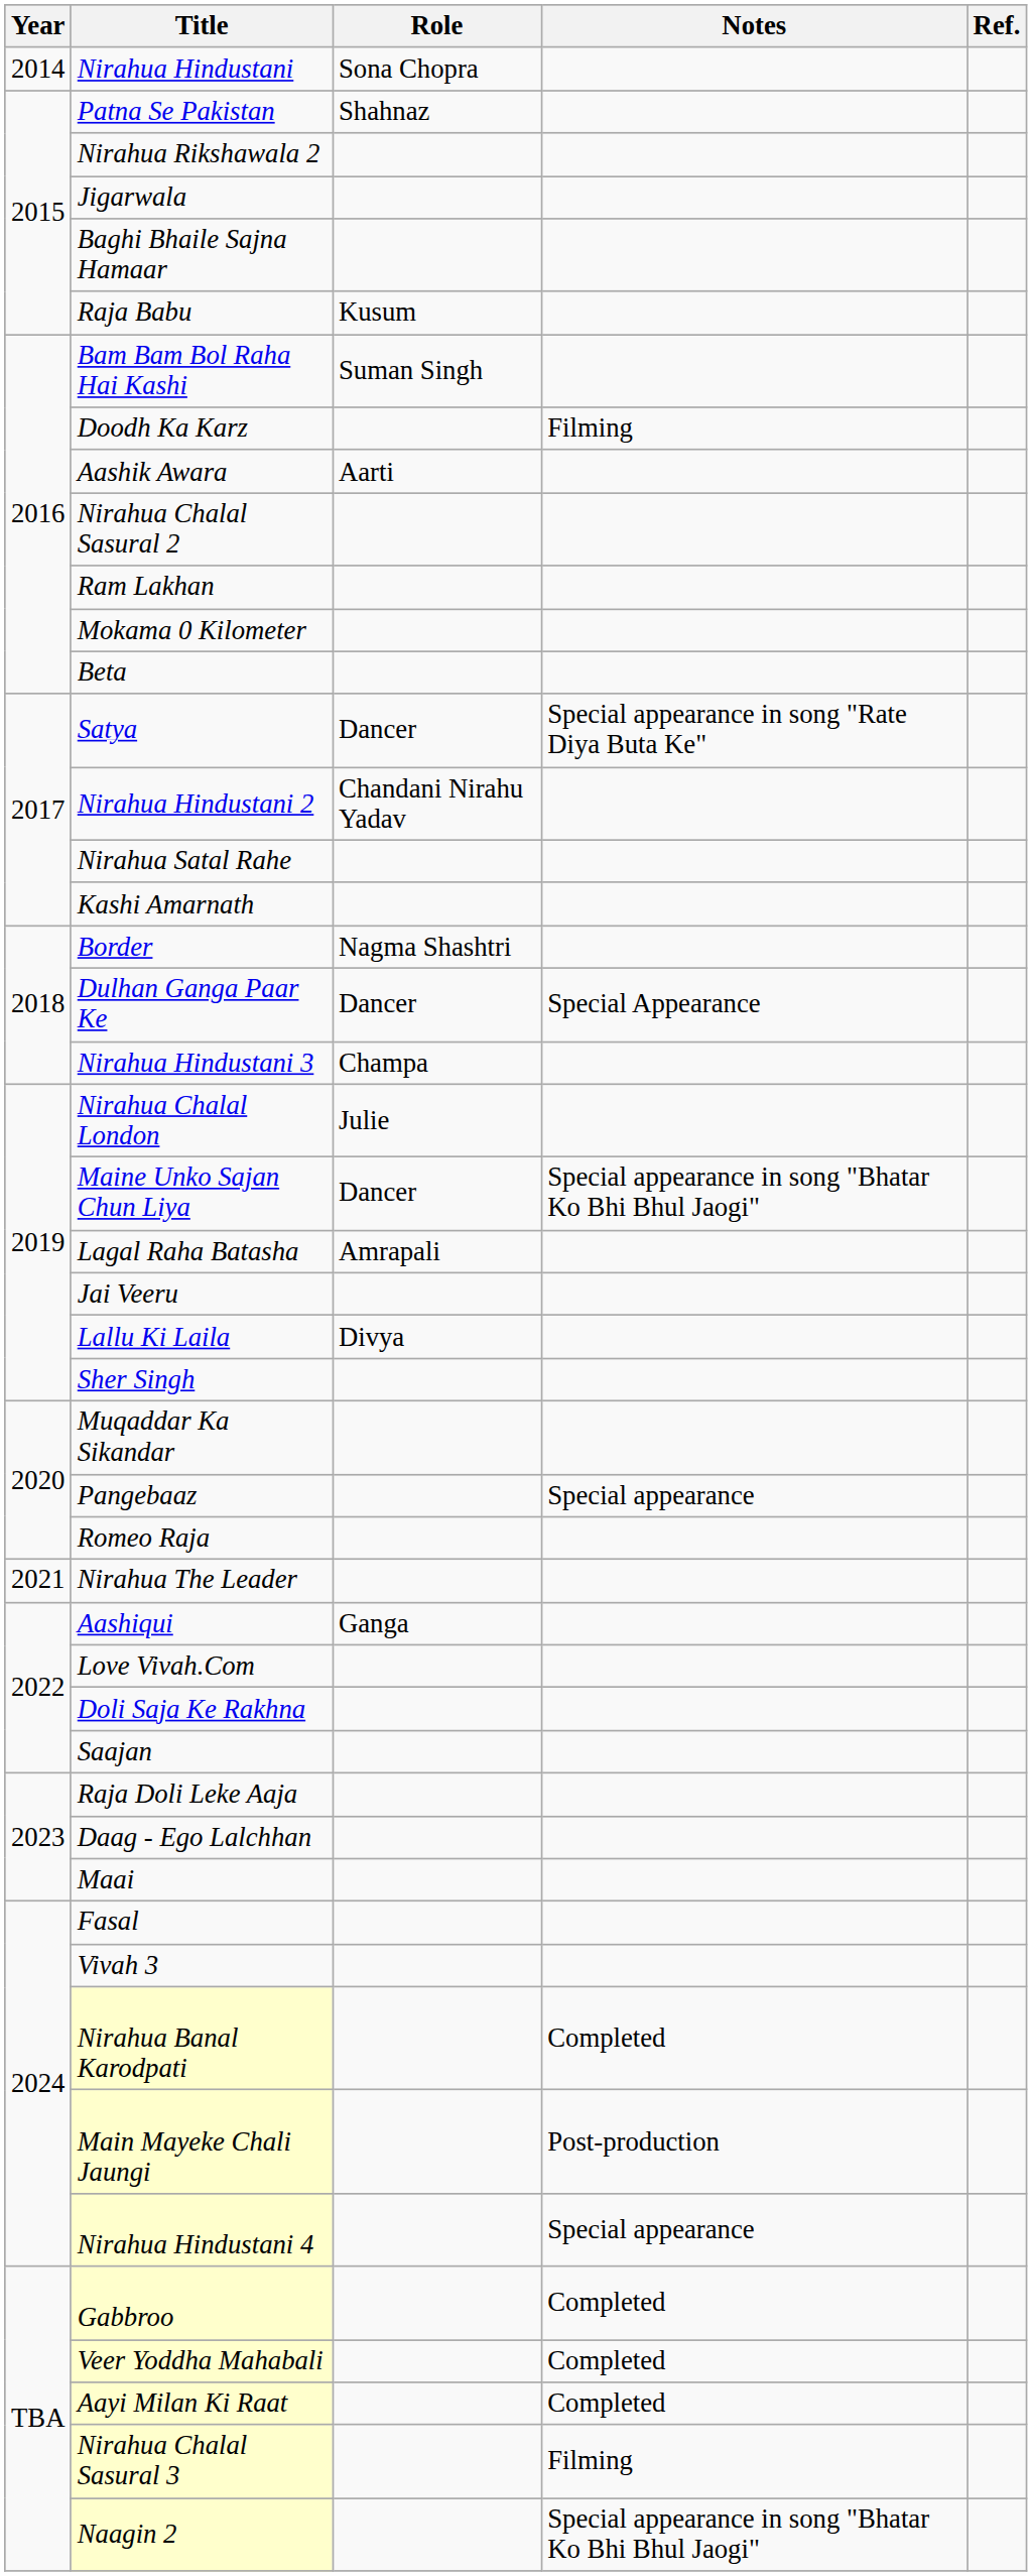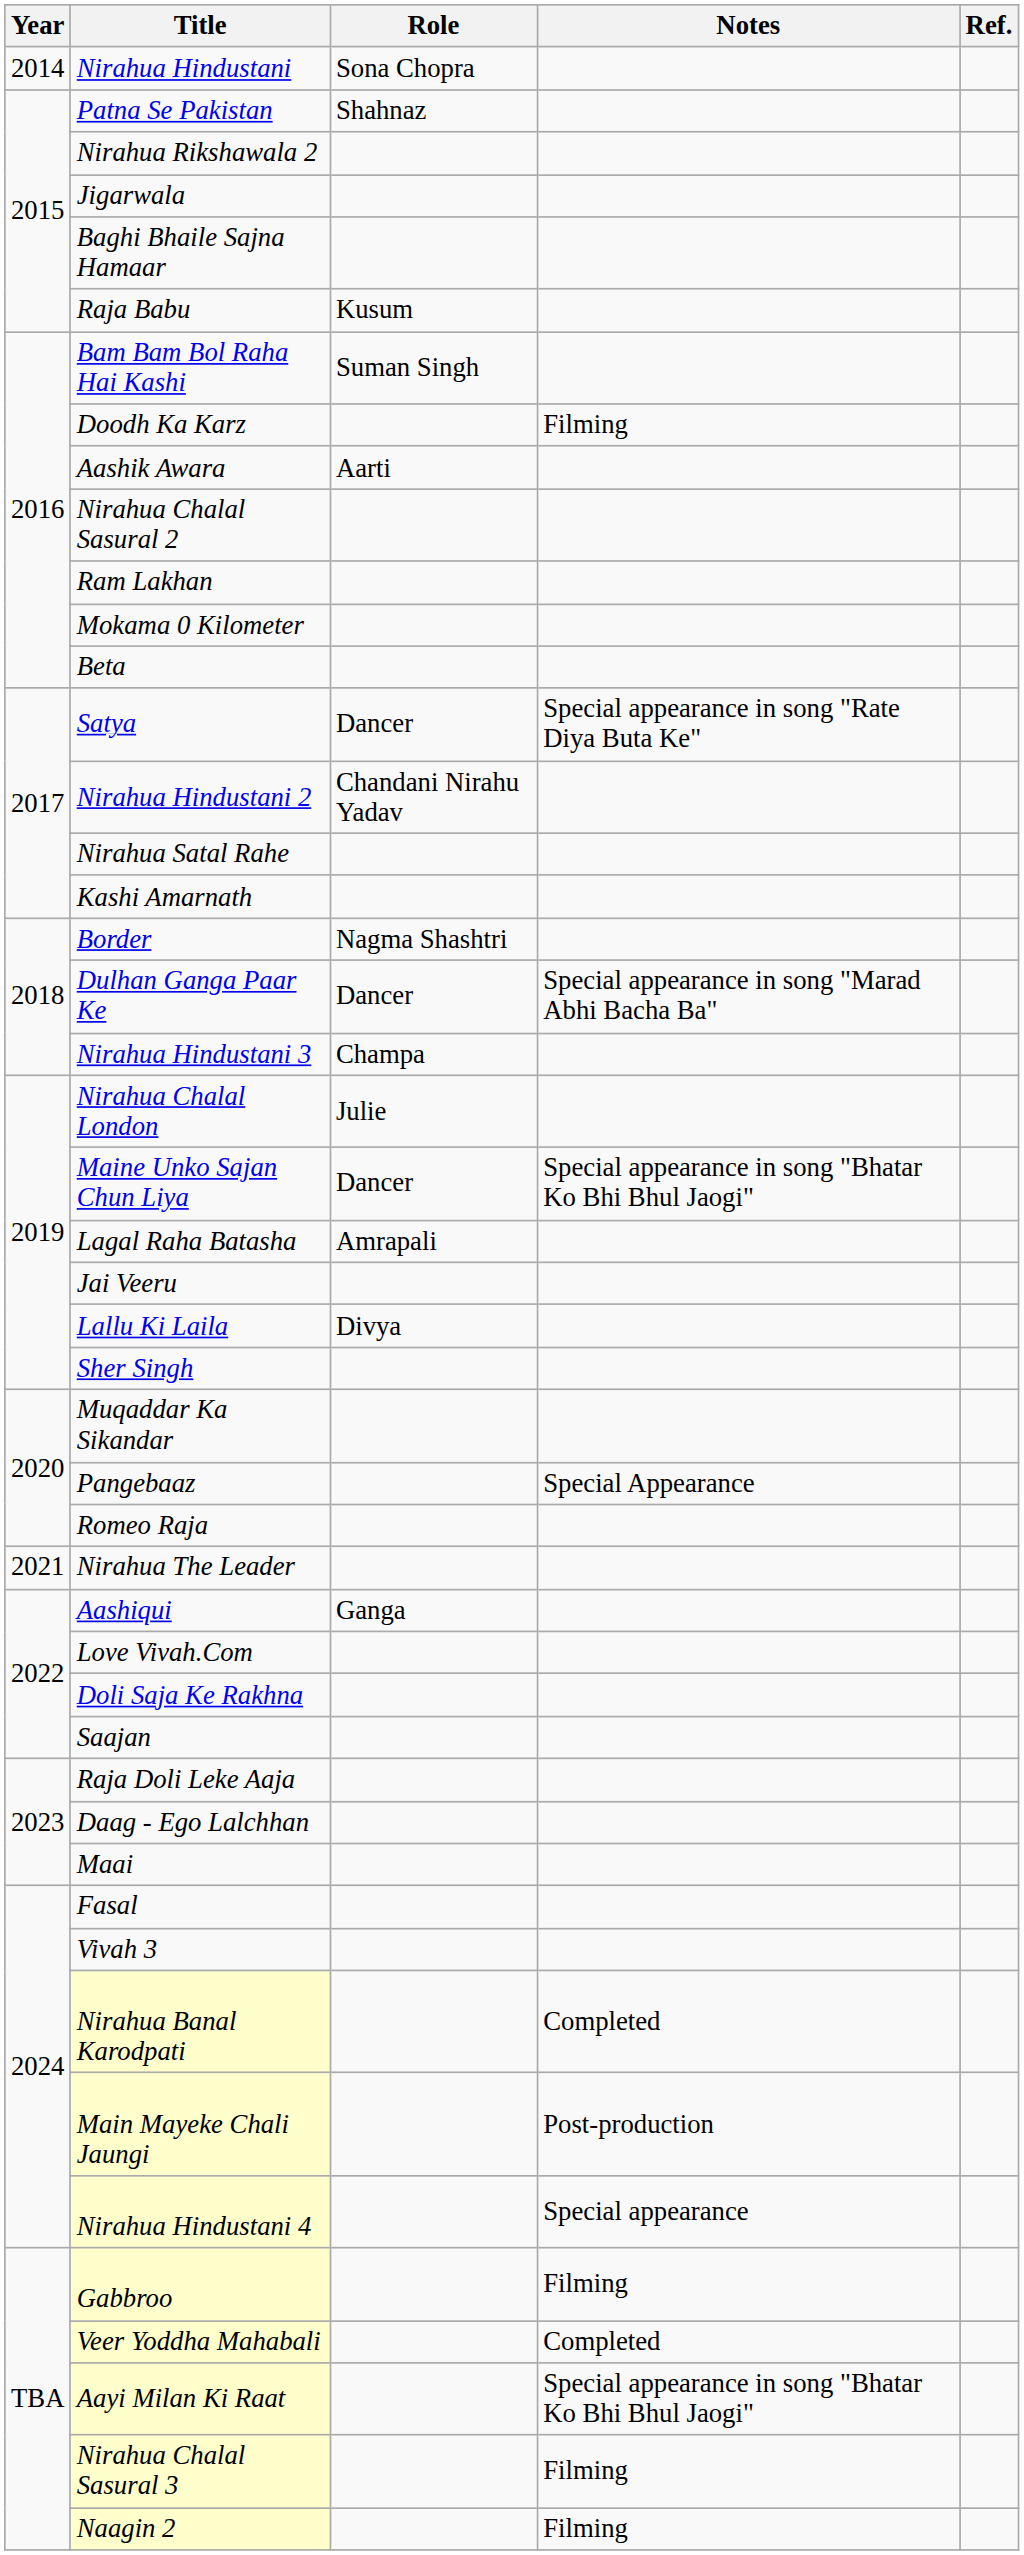Dulhan Ganga Paar Ke | Notes: Special Appearance -> Special appearance in song "Marad Abhi Bacha Ba"
Pangebaaz | Notes: Special appearance -> Special Appearance
Gabbroo | Notes: Completed -> Filming
Aayi Milan Ki Raat | Notes: Completed -> Special appearance in song "Bhatar Ko Bhi Bhul Jaogi"
Naagin 2 | Notes: Special appearance in song "Bhatar Ko Bhi Bhul Jaogi" -> Filming
